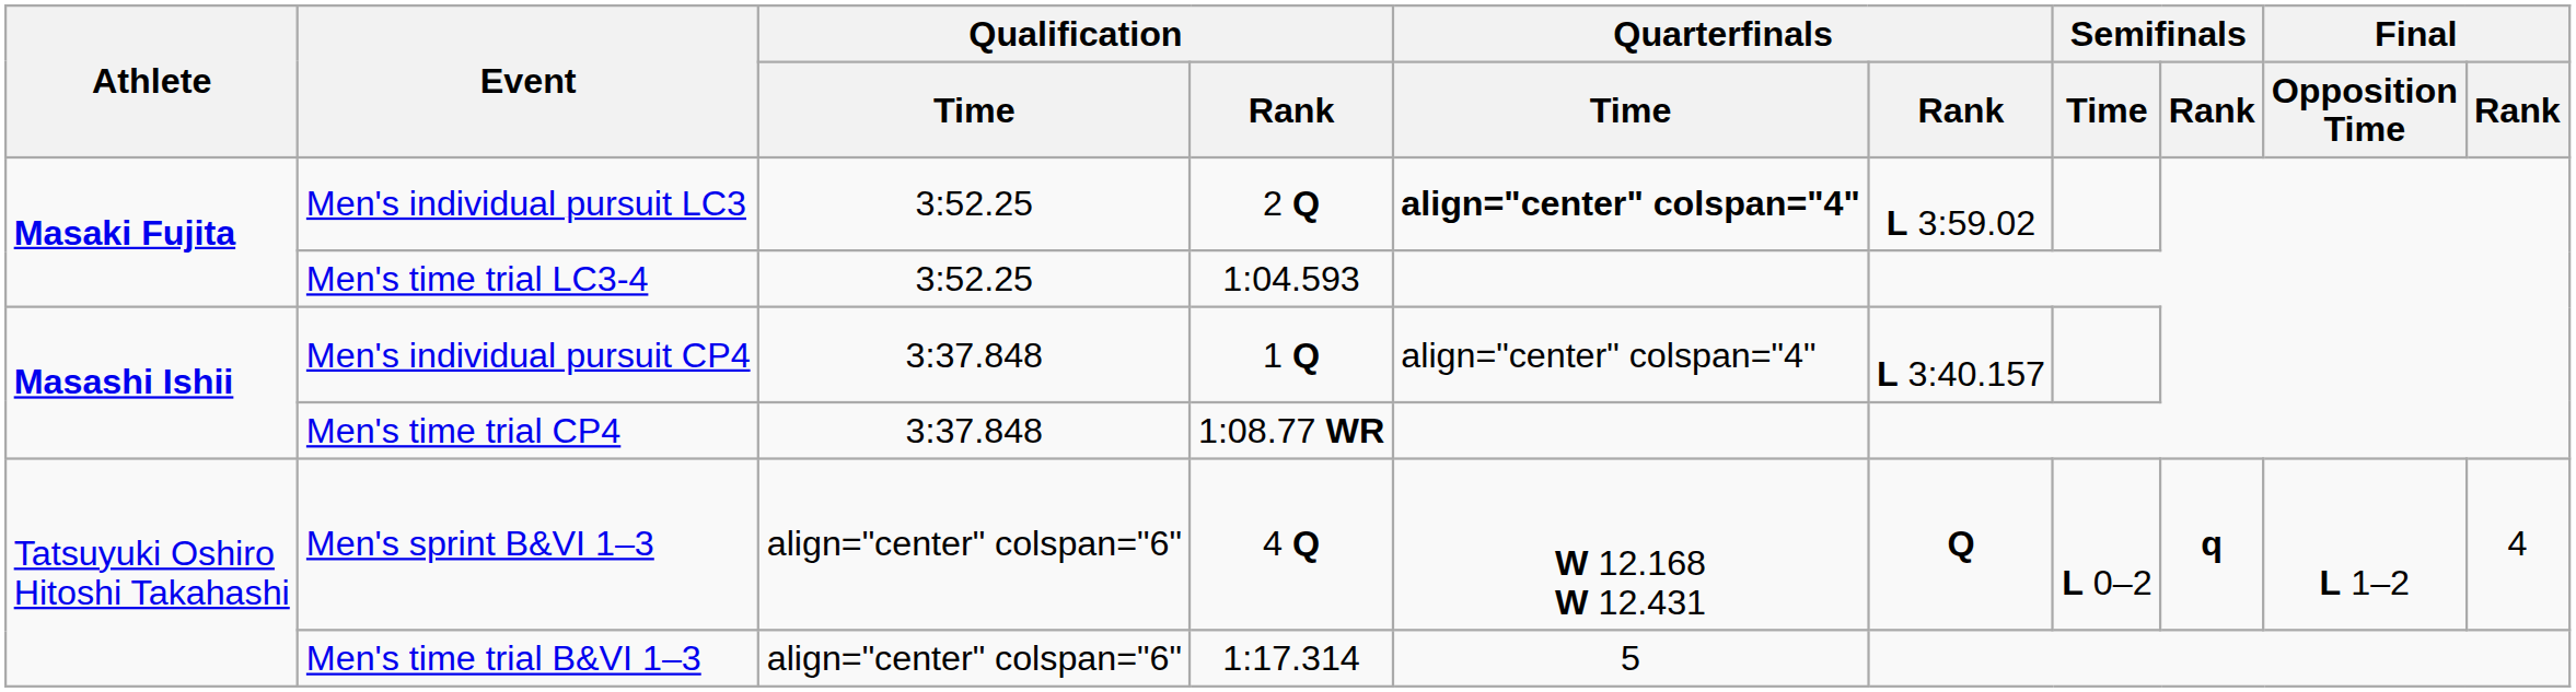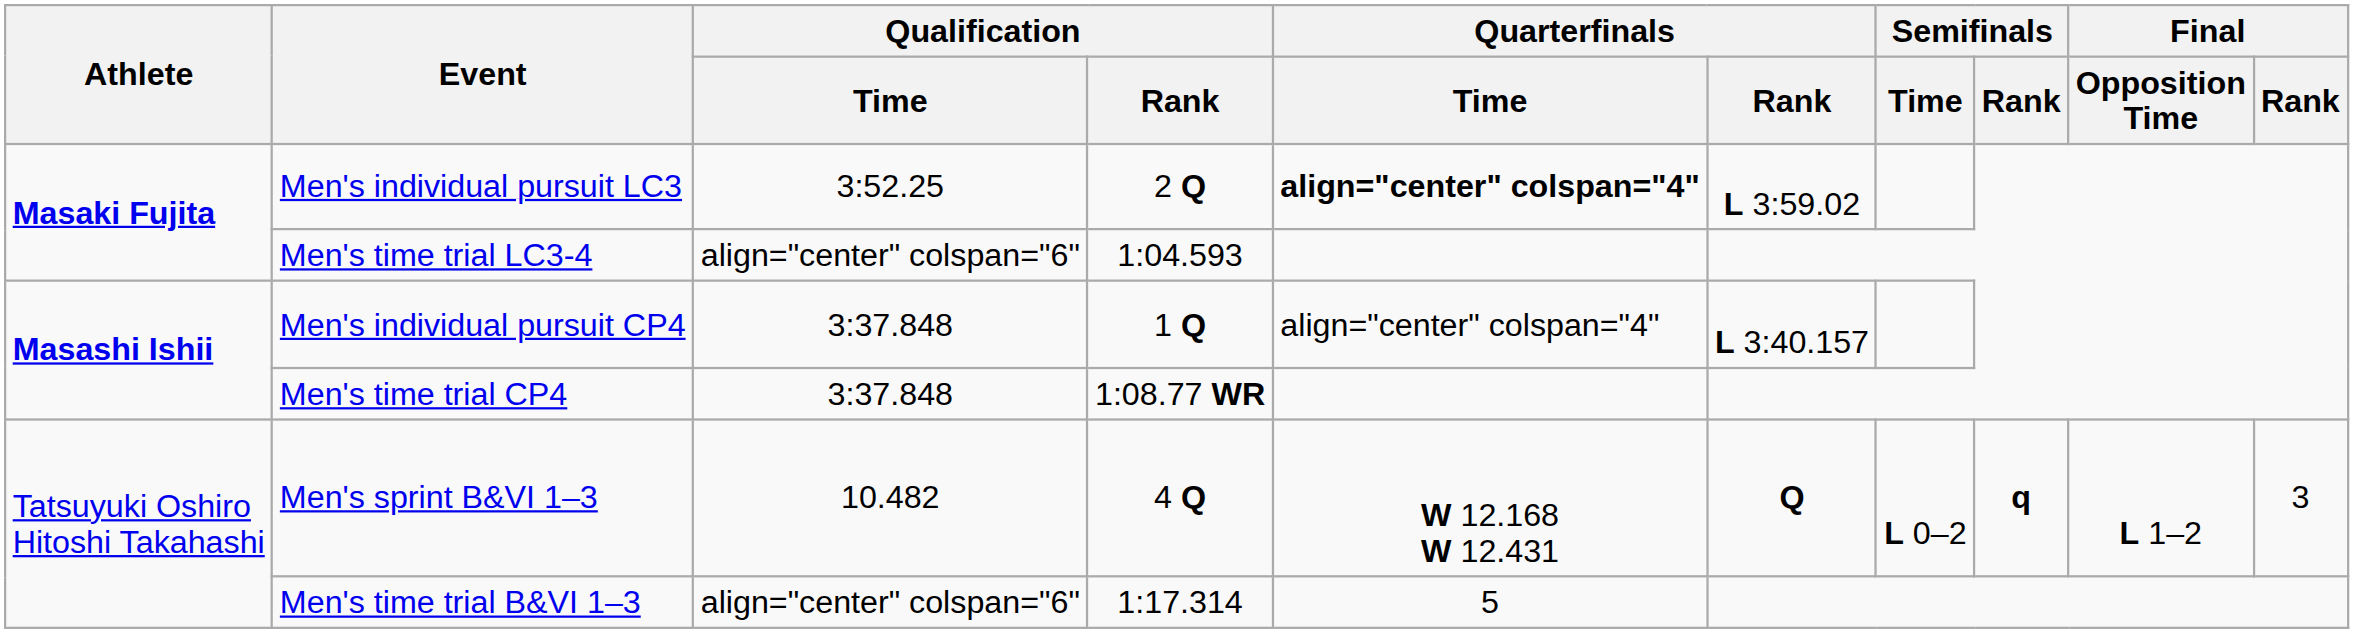Men's time trial LC3-4 | Qualification / Time: 3:52.25 -> align="center" colspan="6"
Men's sprint B&VI 1–3 | Qualification / Time: align="center" colspan="6" -> 10.482
Men's sprint B&VI 1–3 | Final / Rank: 4 -> 3
